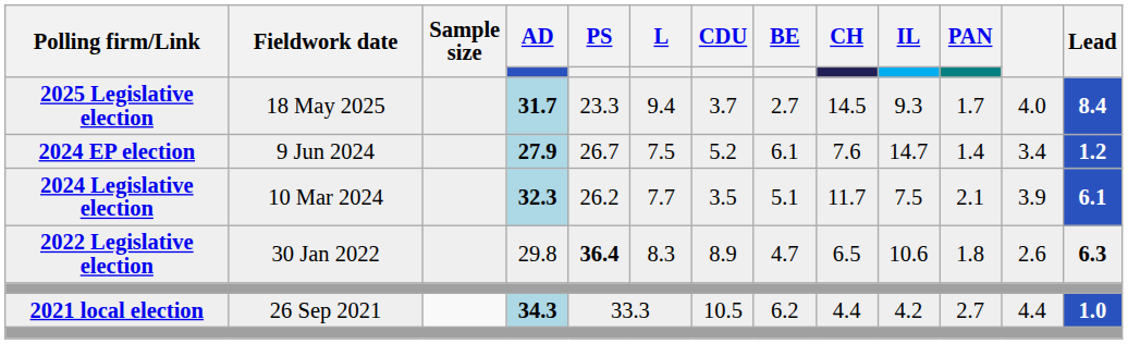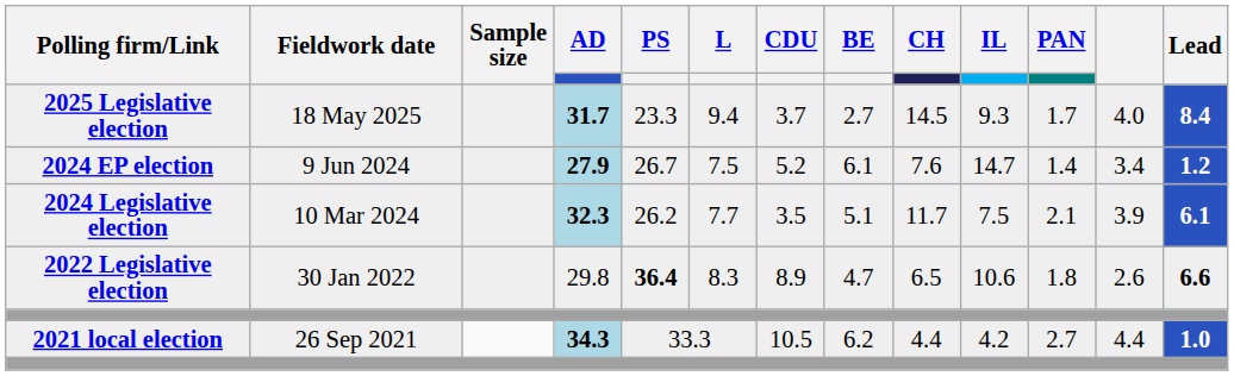2022 Legislative election | Lead: 6.3 -> 6.6
